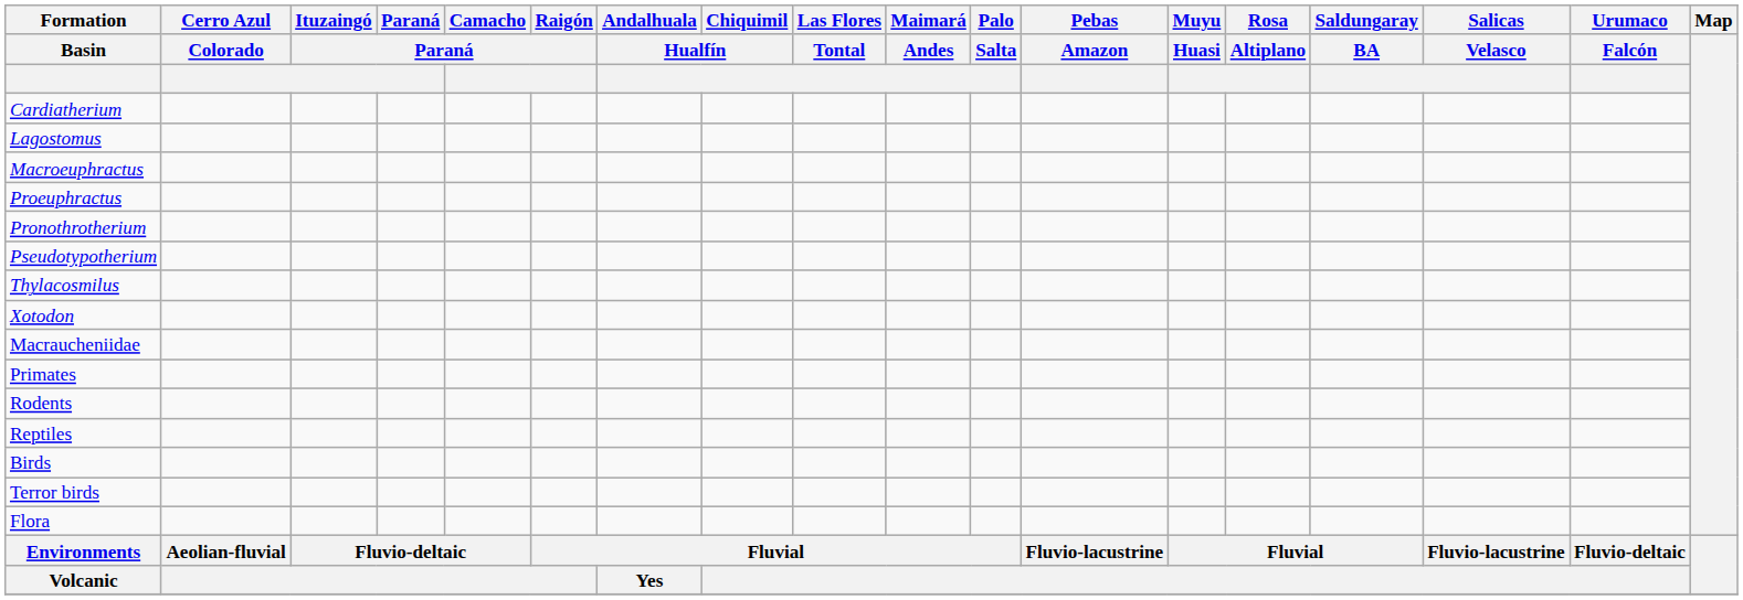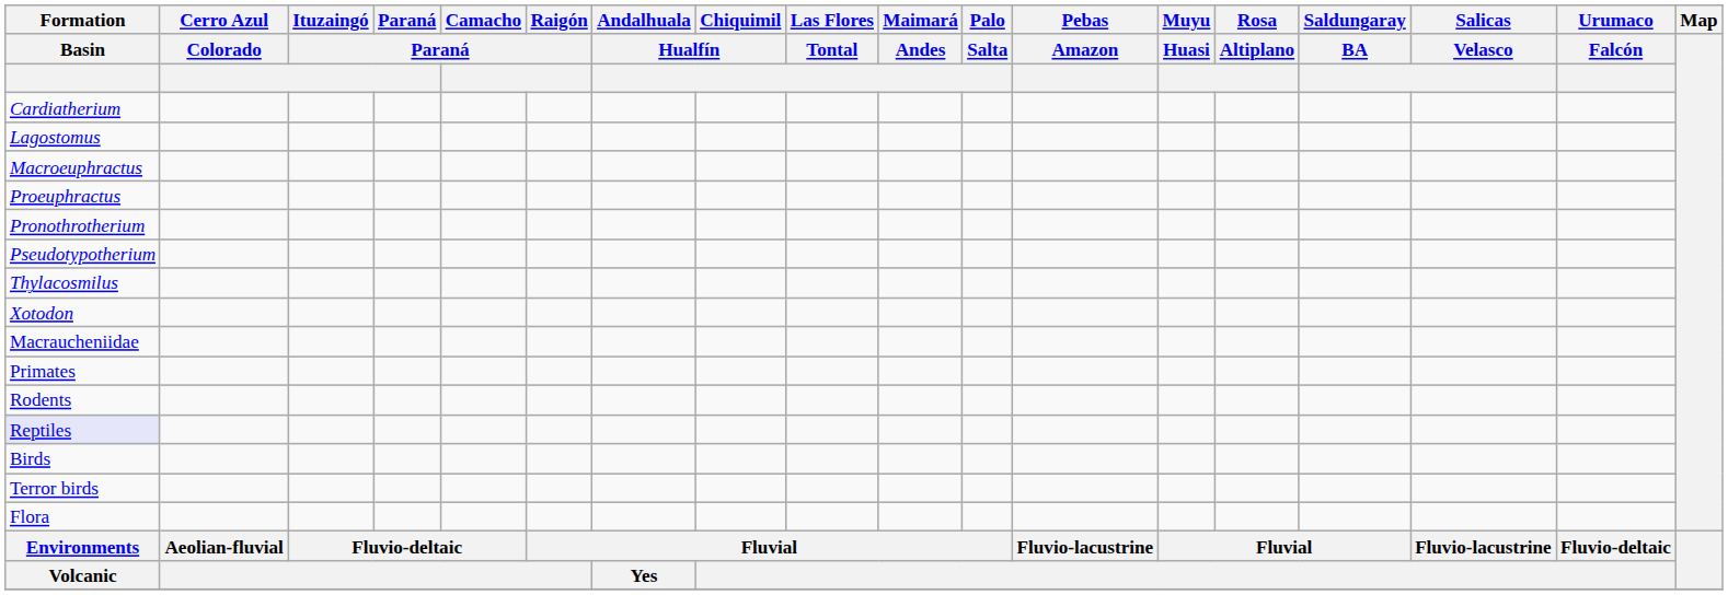Reptiles | Formation / Basin: no background -> lavender background
